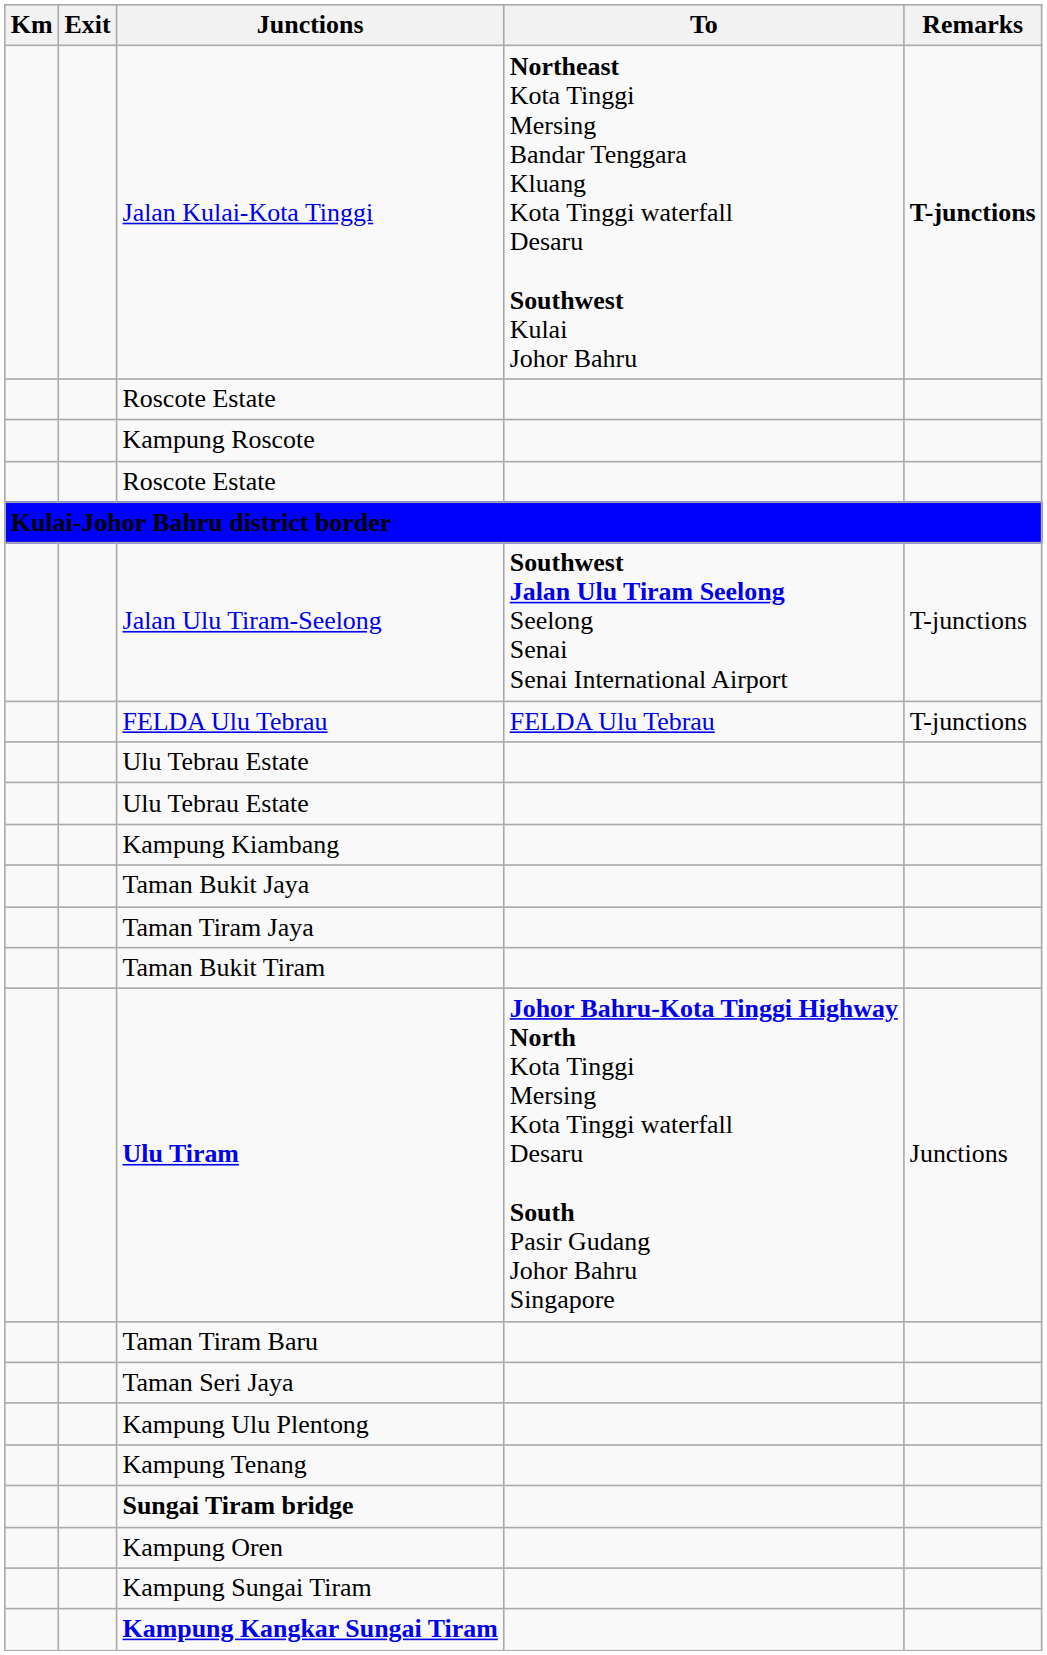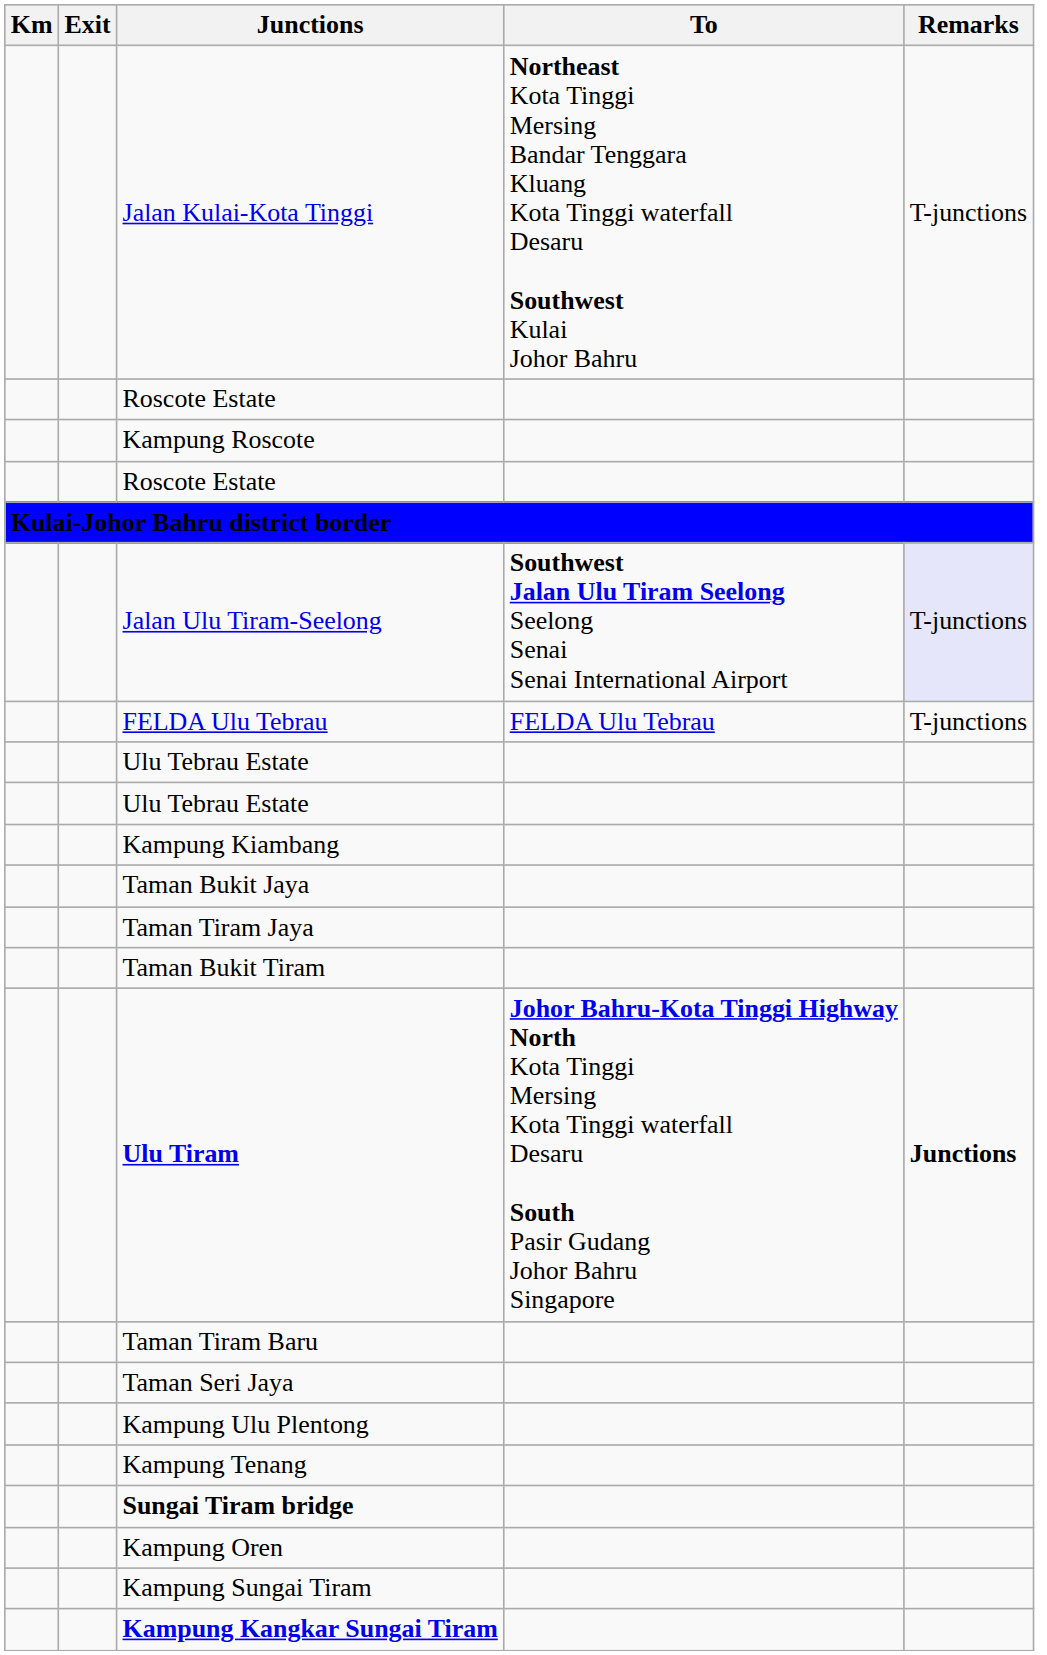Jalan Kulai-Kota Tinggi | Remarks: bold -> normal
Jalan Ulu Tiram-Seelong | Remarks: no background -> lavender background
Ulu Tiram | Remarks: normal -> bold
